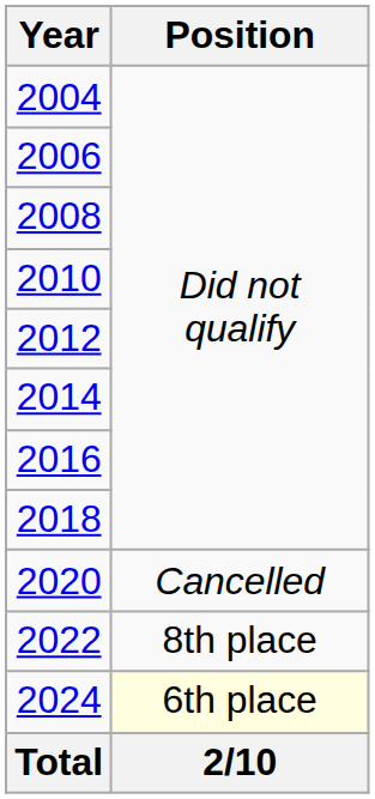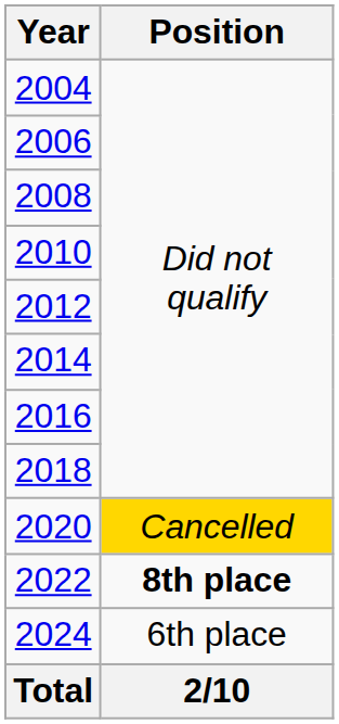2020 | Position: no background -> gold background
2022 | Position: normal -> bold
2024 | Position: lightyellow background -> no background
